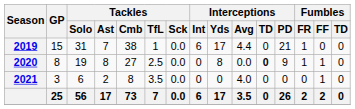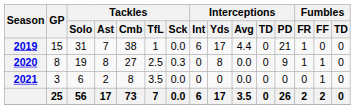2020 | Tackles / Sck: 0.0 -> 0.3
2020 | Interceptions / TD: bold -> normal
2021 | Interceptions / Avg: 4.0 -> 0.0
